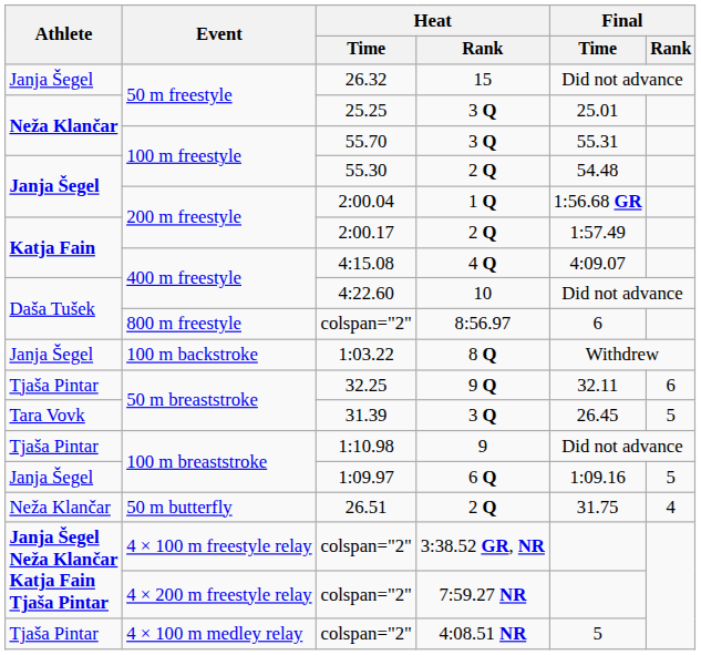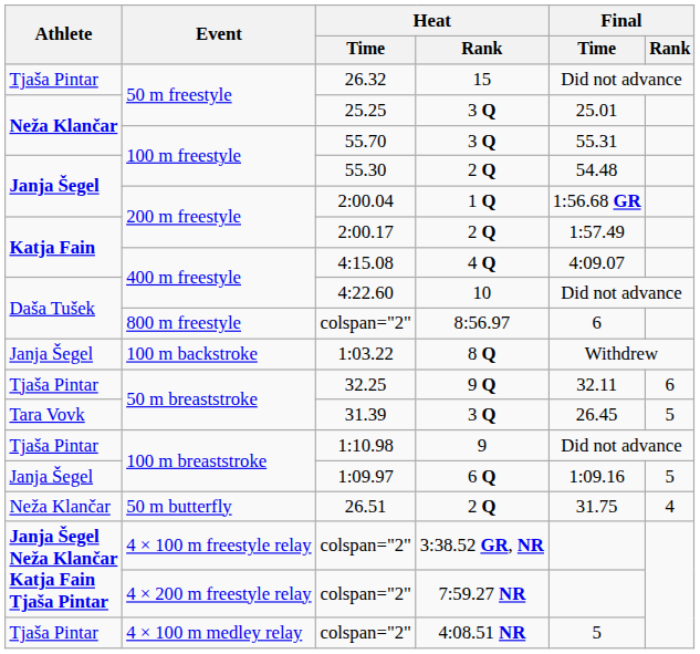26.32 | Athlete: Janja Šegel -> Tjaša Pintar
